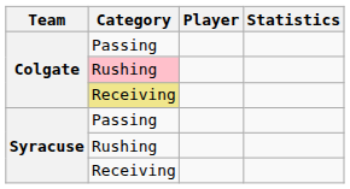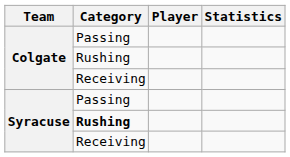Colgate / Rushing | Category: pink background -> no background
Colgate / Receiving | Category: khaki background -> no background
Syracuse / Rushing | Category: normal -> bold
